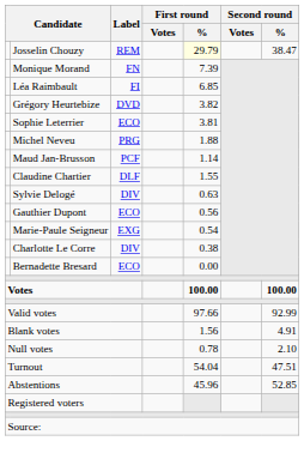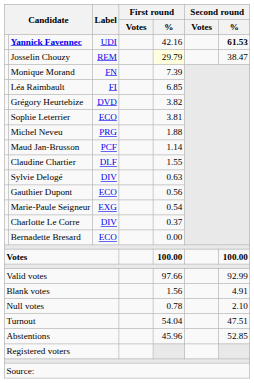+ row: Yannick Favennec | UDI | 42.16 | 61.53
Charlotte Le Corre | First round / %: 0.38 -> 0.37
